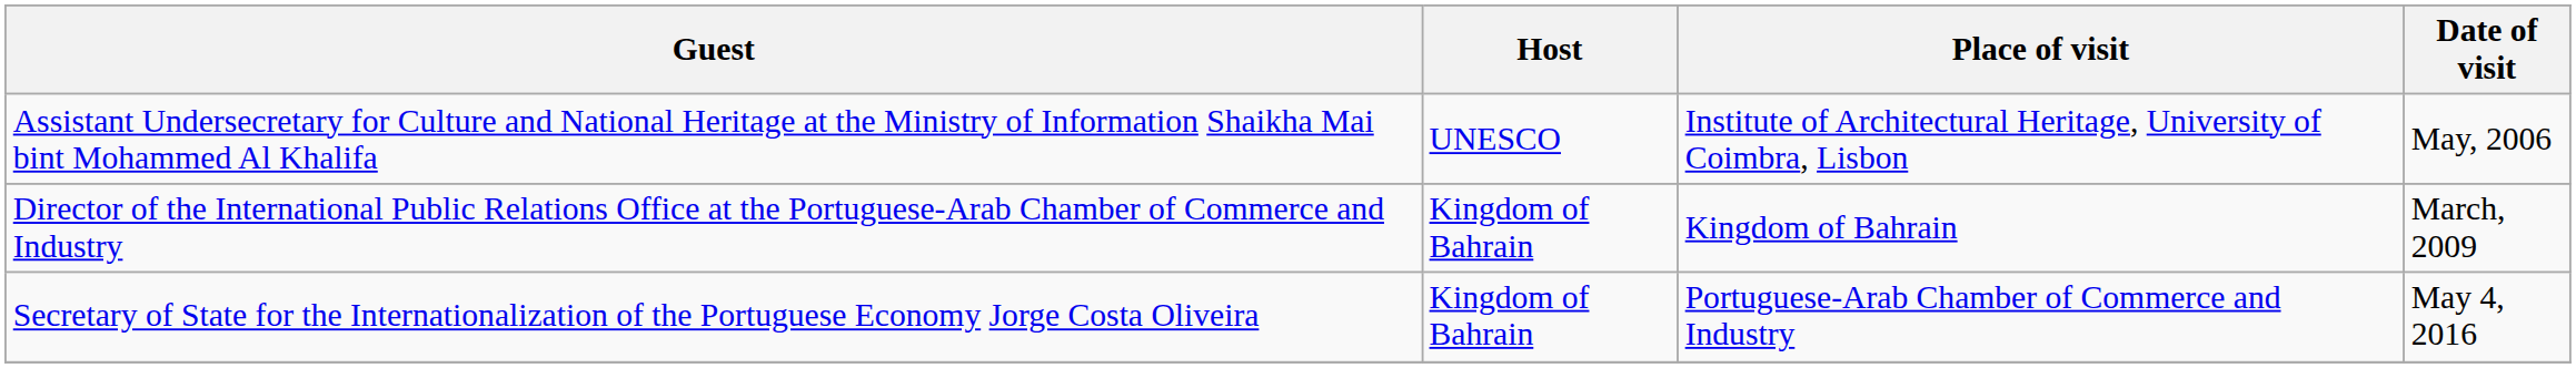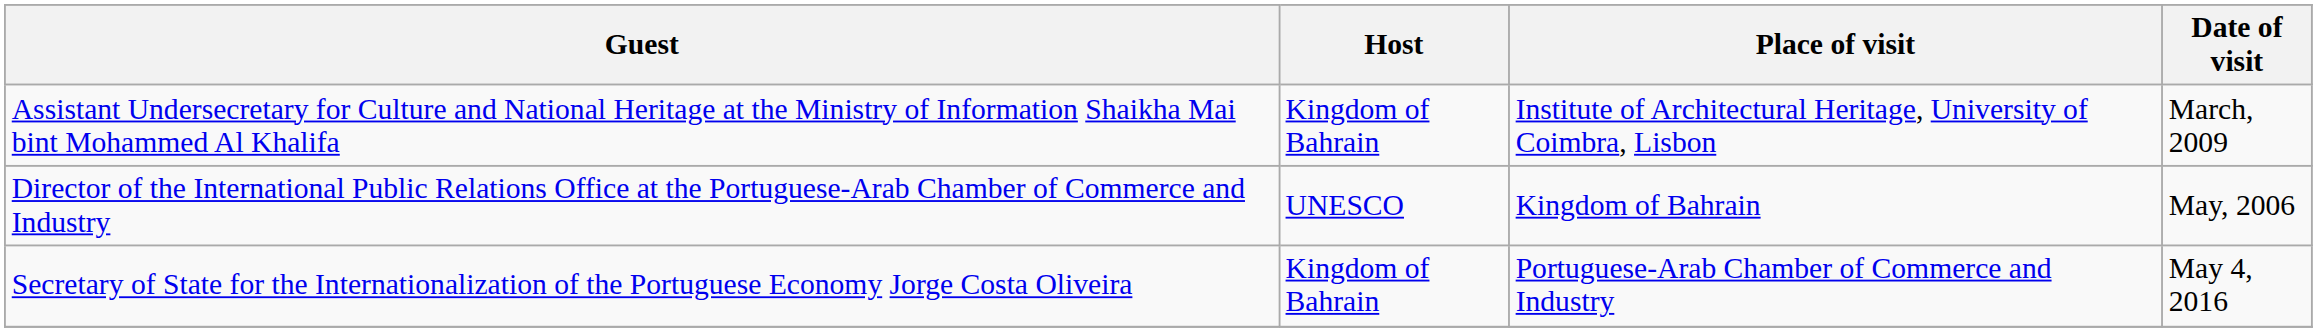row 2 | Host: UNESCO -> Kingdom of Bahrain
row 2 | Date of visit: May, 2006 -> March, 2009
row 3 | Host: Kingdom of Bahrain -> UNESCO
row 3 | Date of visit: March, 2009 -> May, 2006
